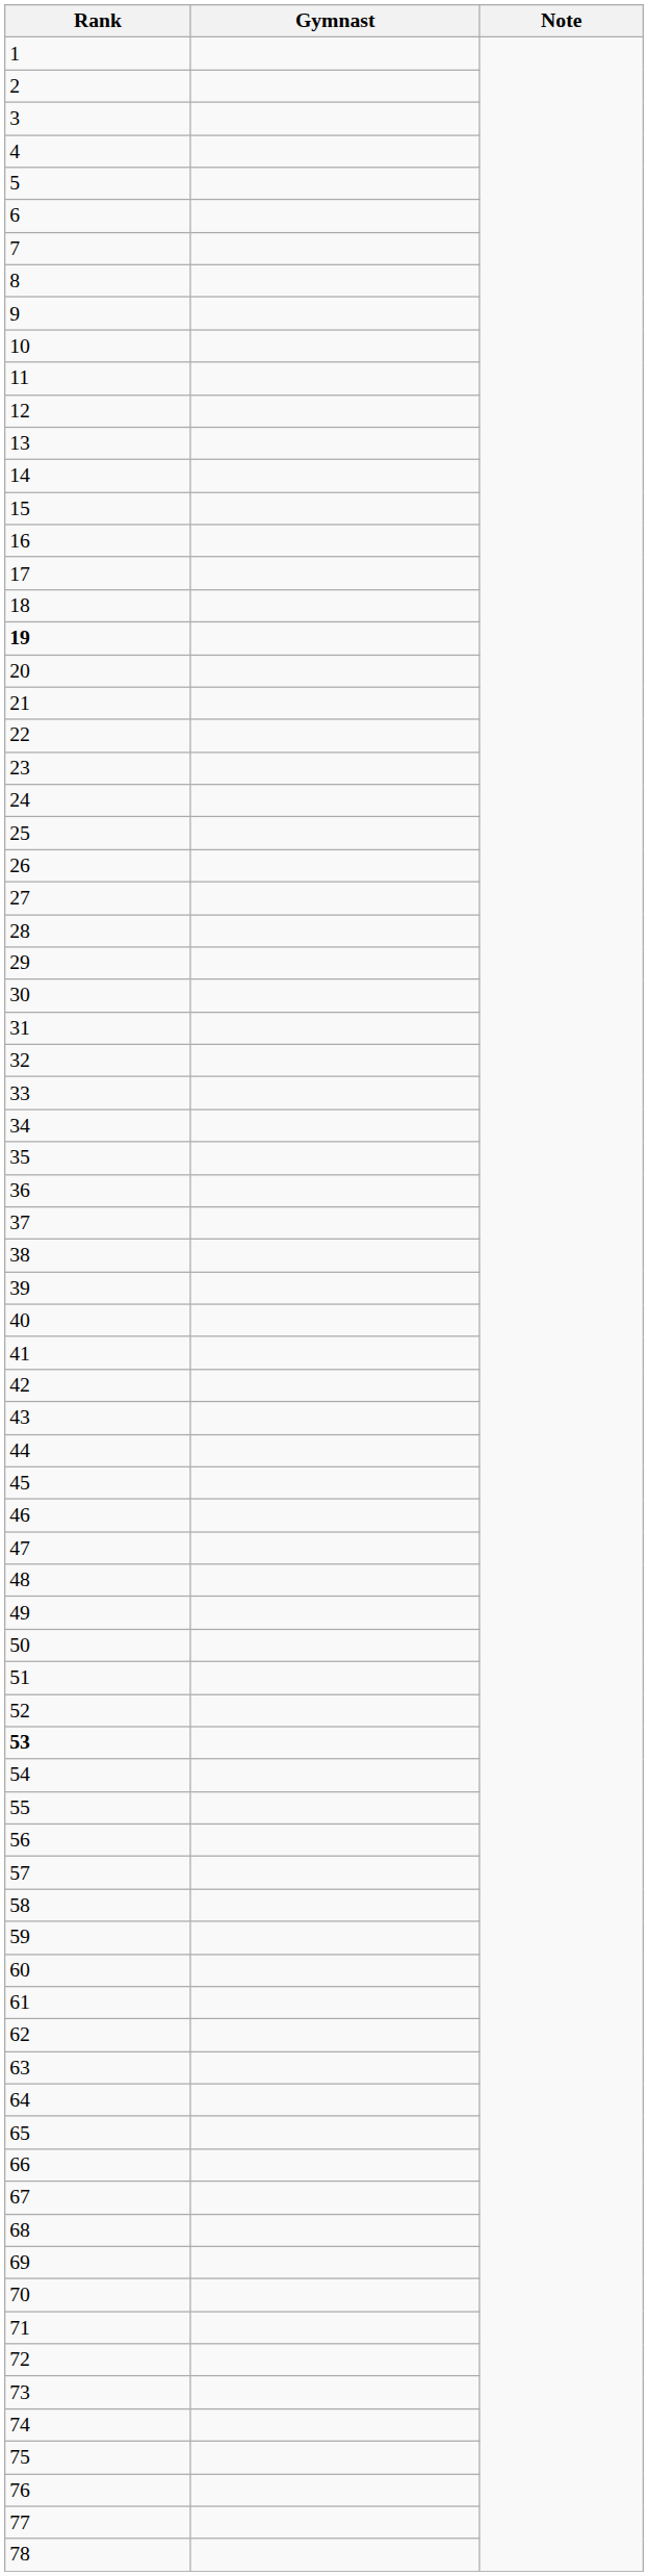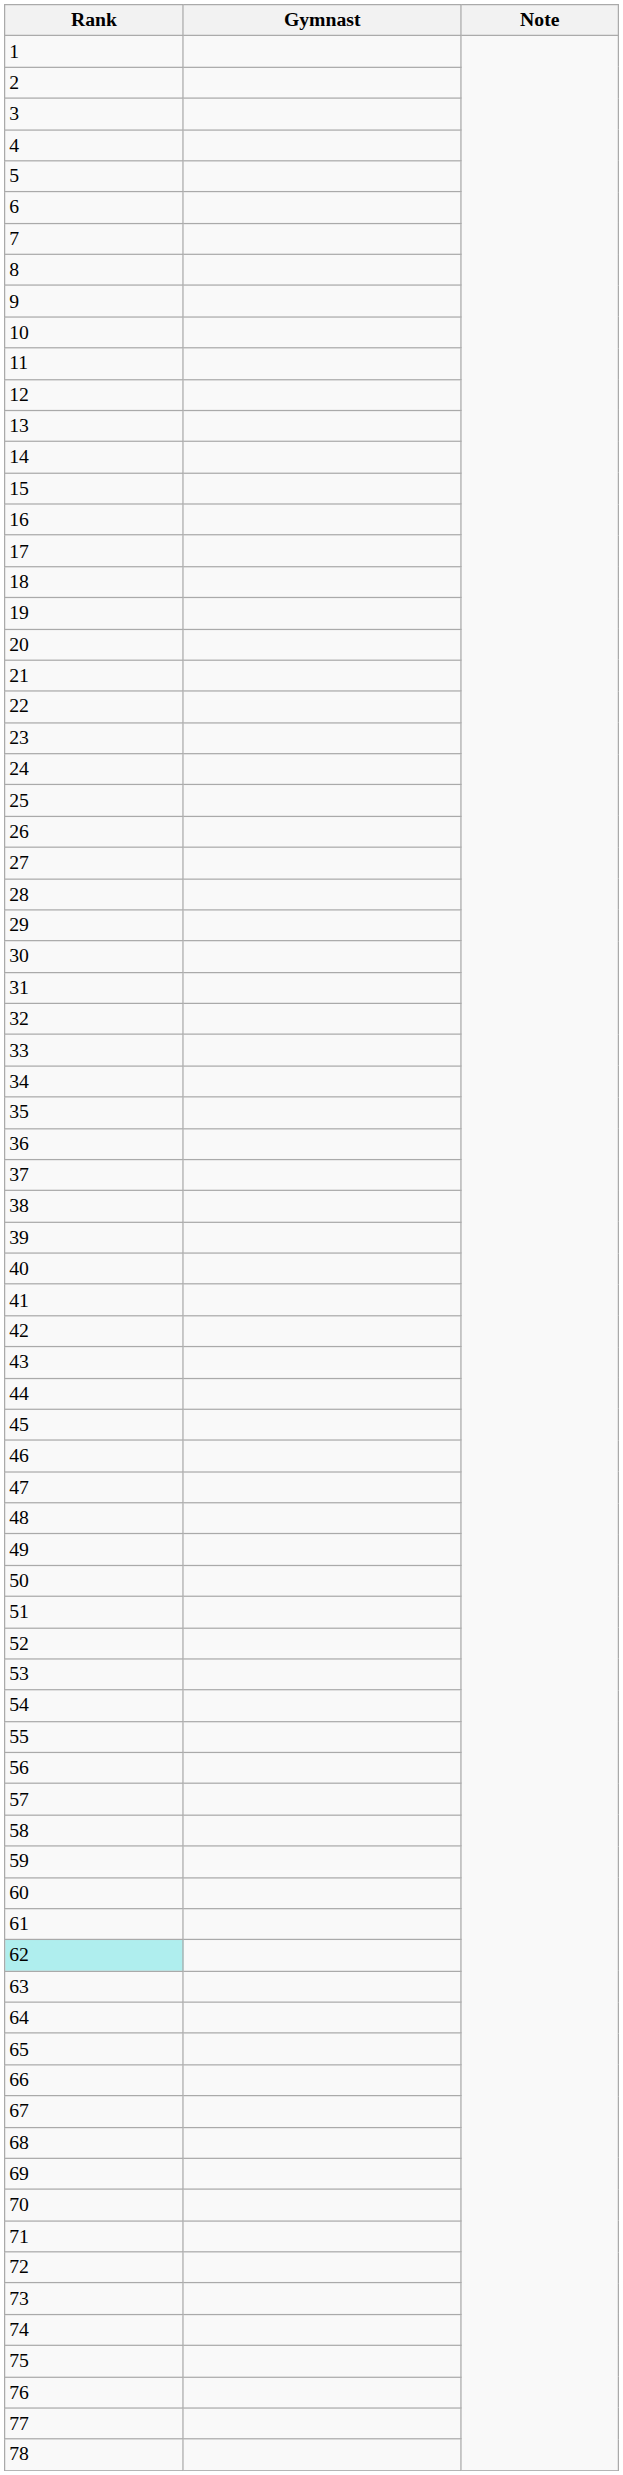19 | Rank: bold -> normal
53 | Rank: bold -> normal
62 | Rank: no background -> paleturquoise background
